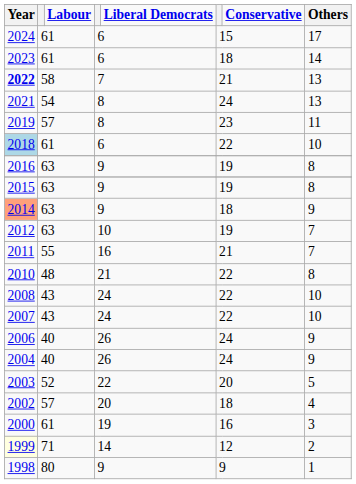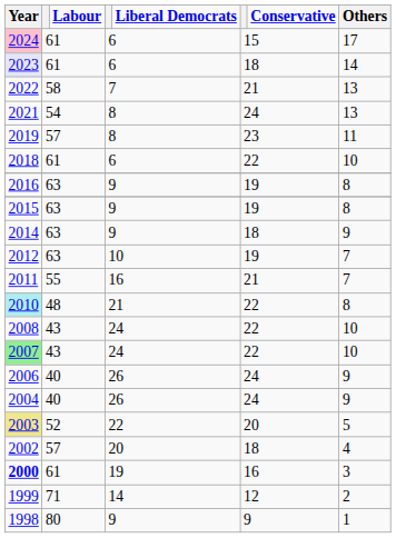2024 | Year: no background -> pink background
2023 | Year: no background -> lavender background
2022 | Year: bold -> normal
2018 | Year: lightblue background -> no background
2014 | Year: lightsalmon background -> no background
2010 | Year: no background -> paleturquoise background
2007 | Year: no background -> lightgreen background
2003 | Year: no background -> khaki background
2000 | Year: normal -> bold
1999 | Year: lightyellow background -> no background
